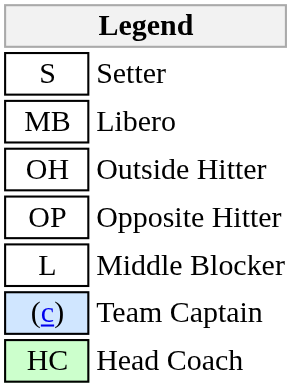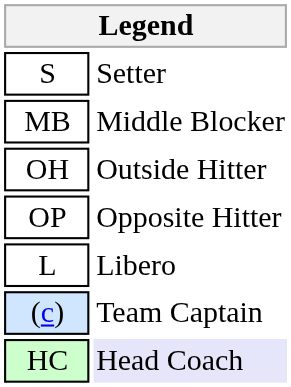MB | column 2: Libero -> Middle Blocker
L | column 2: Middle Blocker -> Libero
HC | column 2: no background -> lavender background
